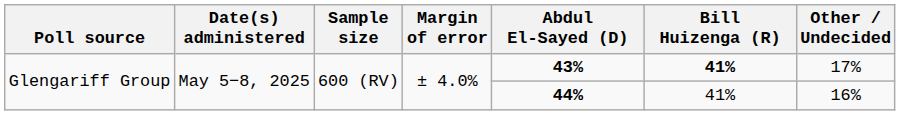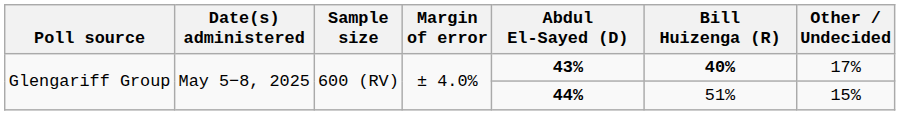row 2 | Bill Huizenga (R): 41% -> 40%
row 3 | Bill Huizenga (R): 41% -> 51%
row 3 | Other / Undecided: 16% -> 15%
